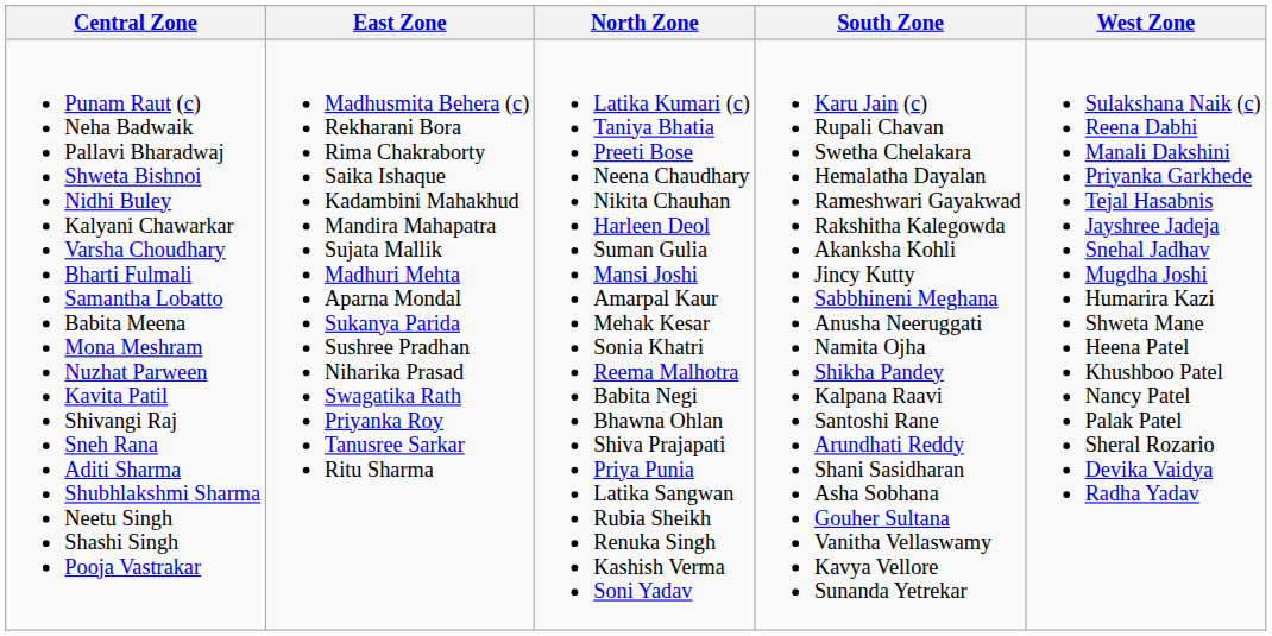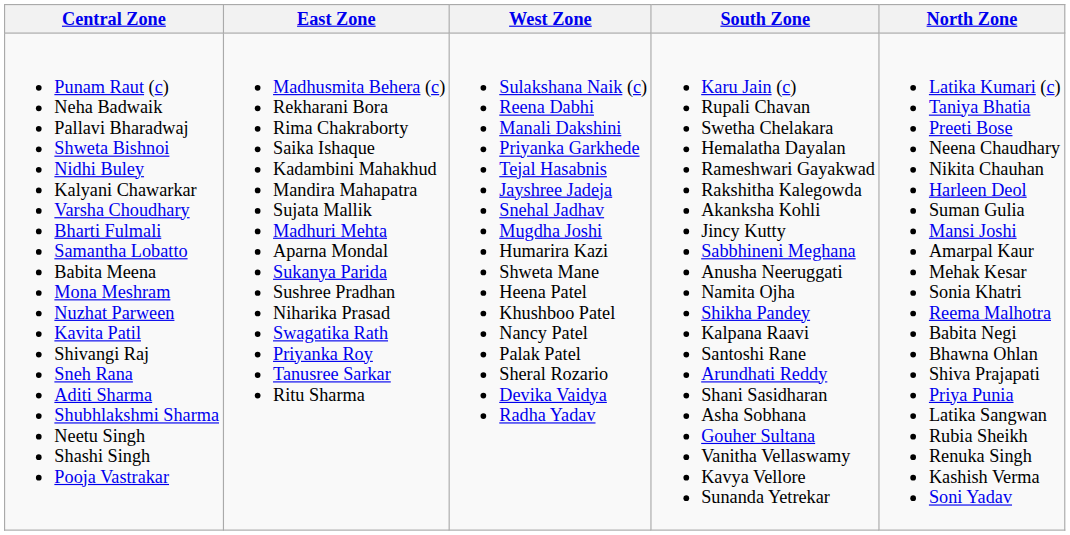columns swapped: North Zone <-> West Zone
